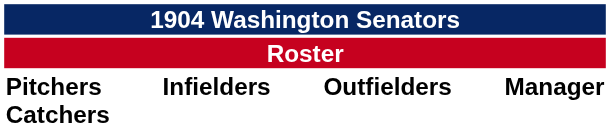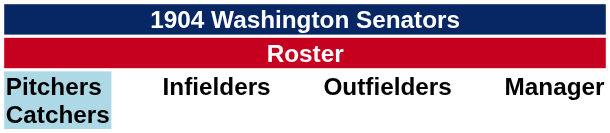Pitchers Catchers | column 1: no background -> lightblue background
